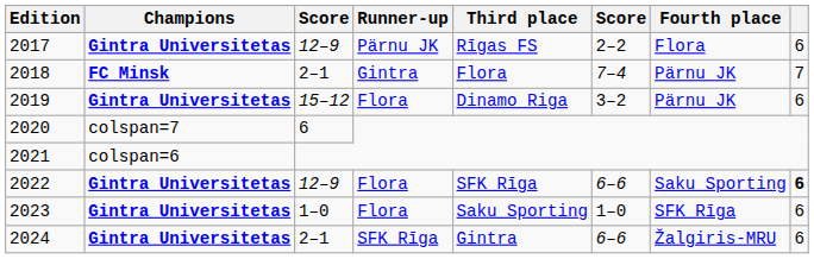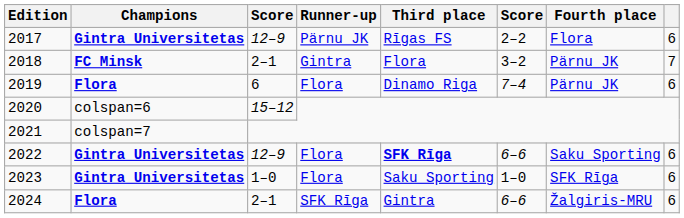2018 | column 6: 7–4 -> 3–2
2019 | Champions: Gintra Universitetas -> Flora
2019 | column 3: 15–12 -> 6
2019 | column 6: 3–2 -> 7–4
2020 | Champions: colspan=7 -> colspan=6
2020 | column 3: 6 -> 15–12
2021 | Champions: colspan=6 -> colspan=7
2022 | Third place: normal -> bold
2022 | column 8: bold -> normal
2024 | Champions: Gintra Universitetas -> Flora
